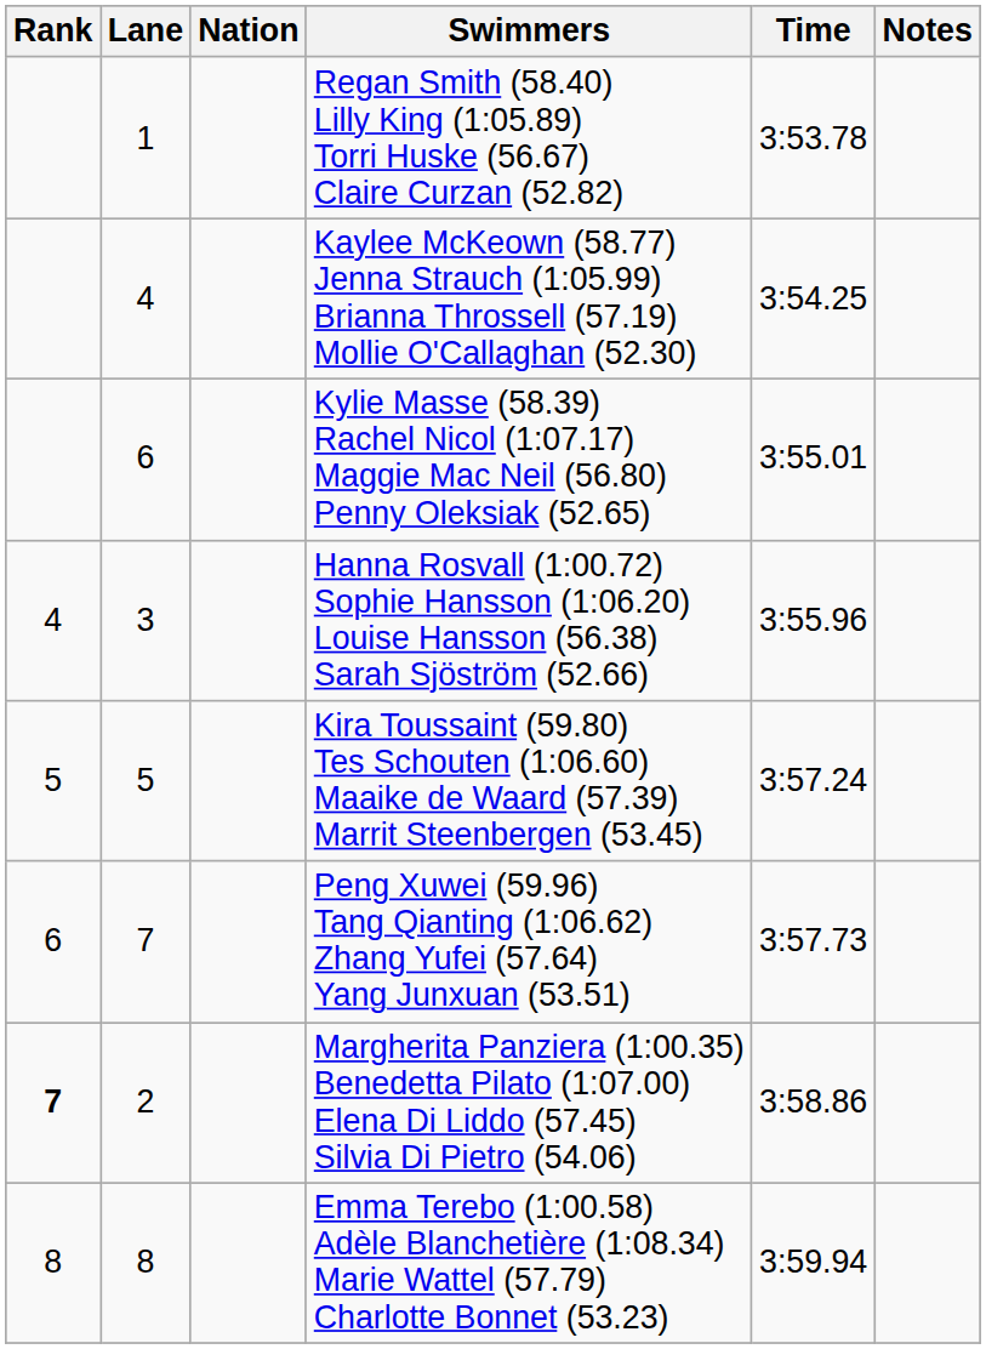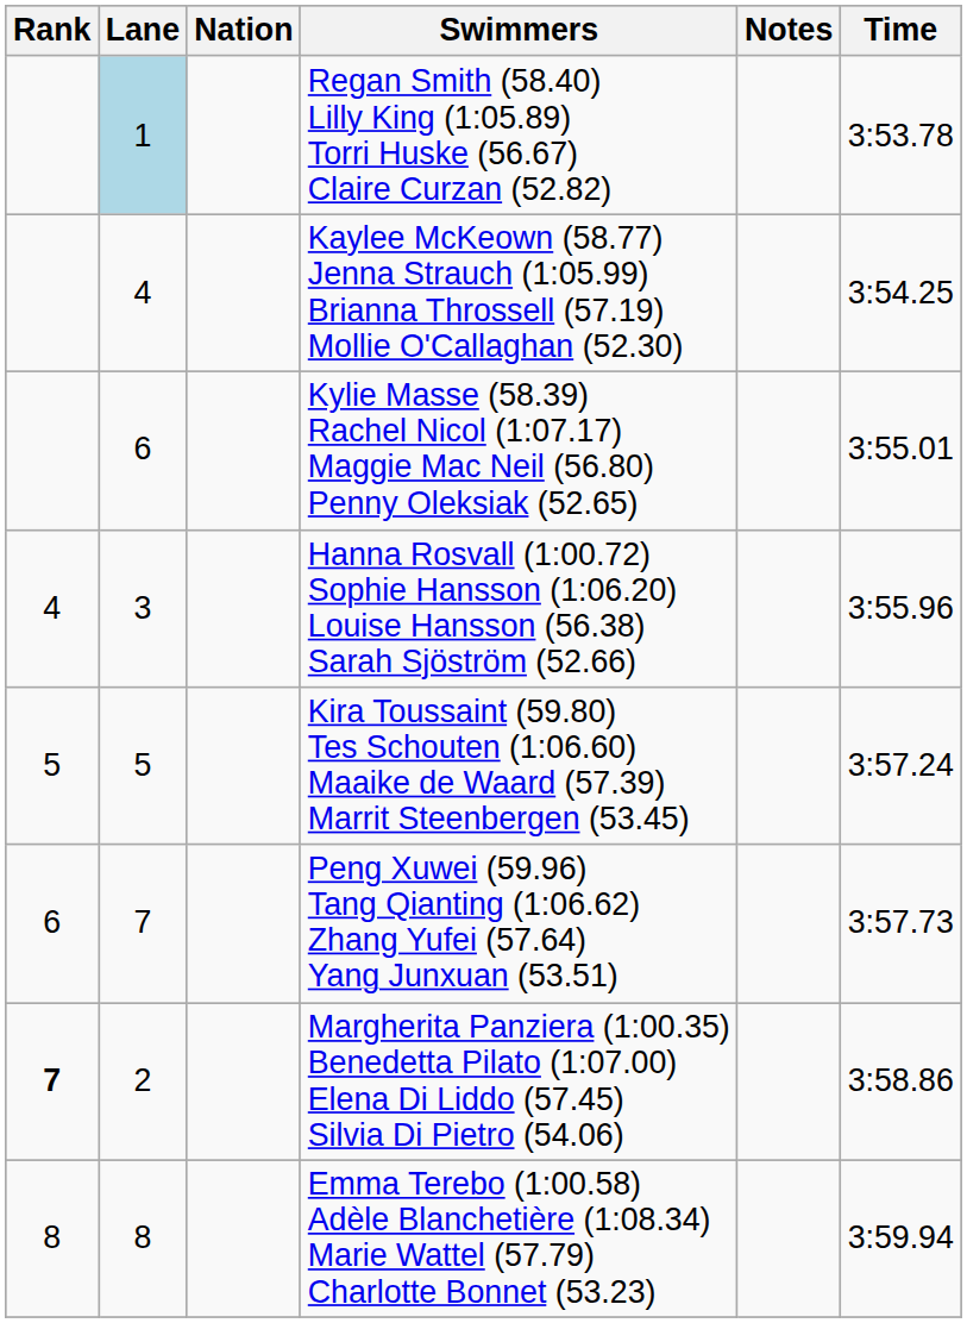columns swapped: Time <-> Notes
row 2 | Lane: no background -> lightblue background
